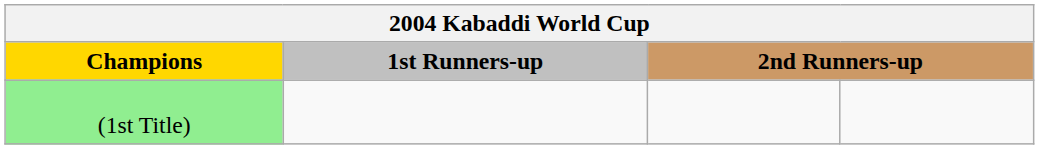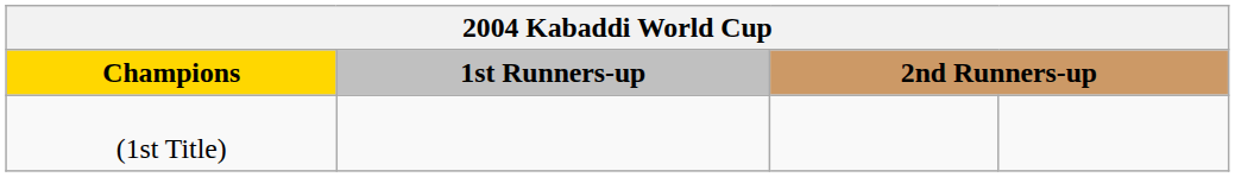(1st Title) | 2004 Kabaddi World Cup / Champions: lightgreen background -> no background
